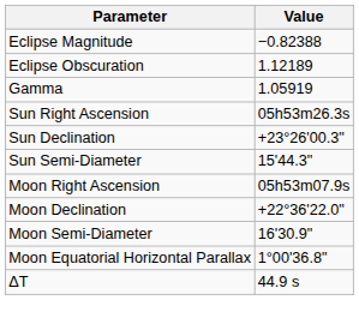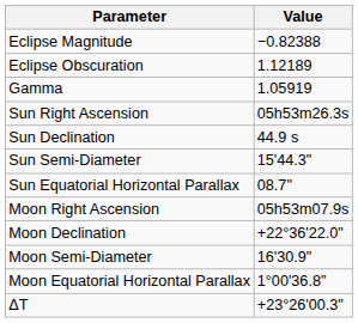Sun Declination | Value: +23°26'00.3" -> 44.9 s
+ row: Sun Equatorial Horizontal Parallax | 08.7"
ΔT | Value: 44.9 s -> +23°26'00.3"
